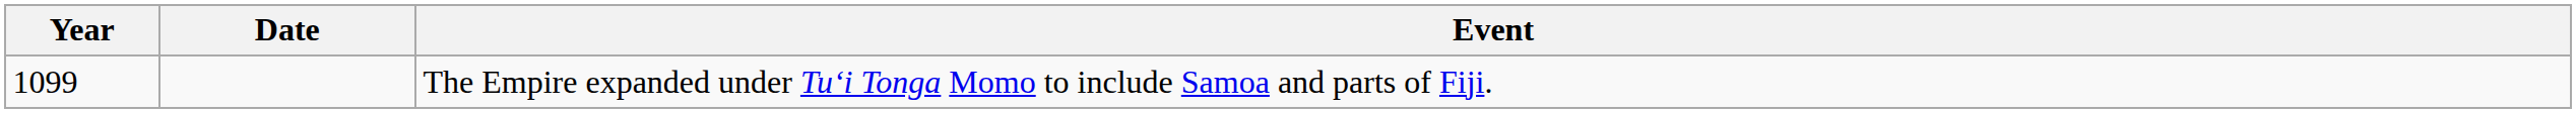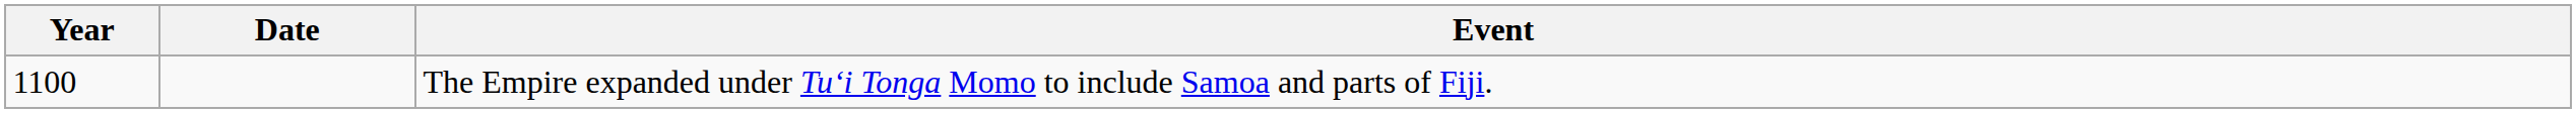row 2 | Year: 1099 -> 1100
